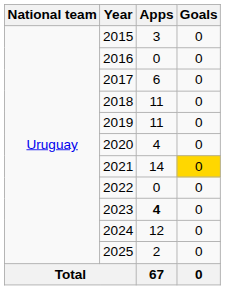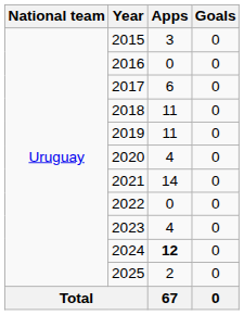2021 | Goals: gold background -> no background
2023 | Apps: bold -> normal
2024 | Apps: normal -> bold
